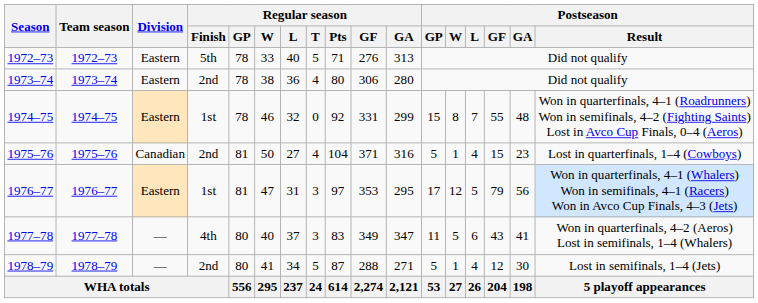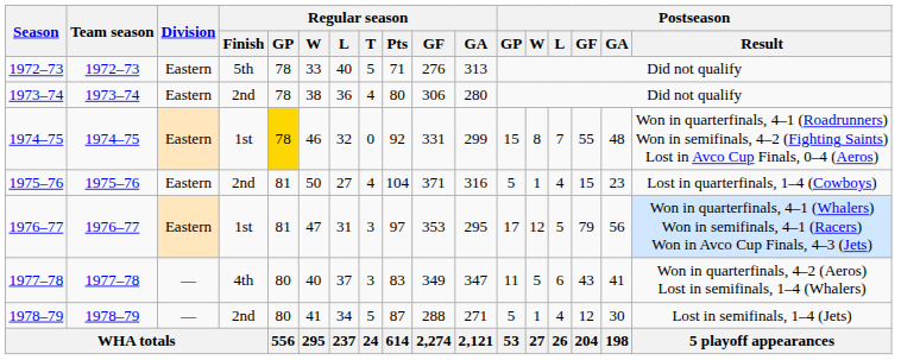row 5 | Regular season / GP: no background -> gold background
row 6 | Division: Canadian -> Eastern
